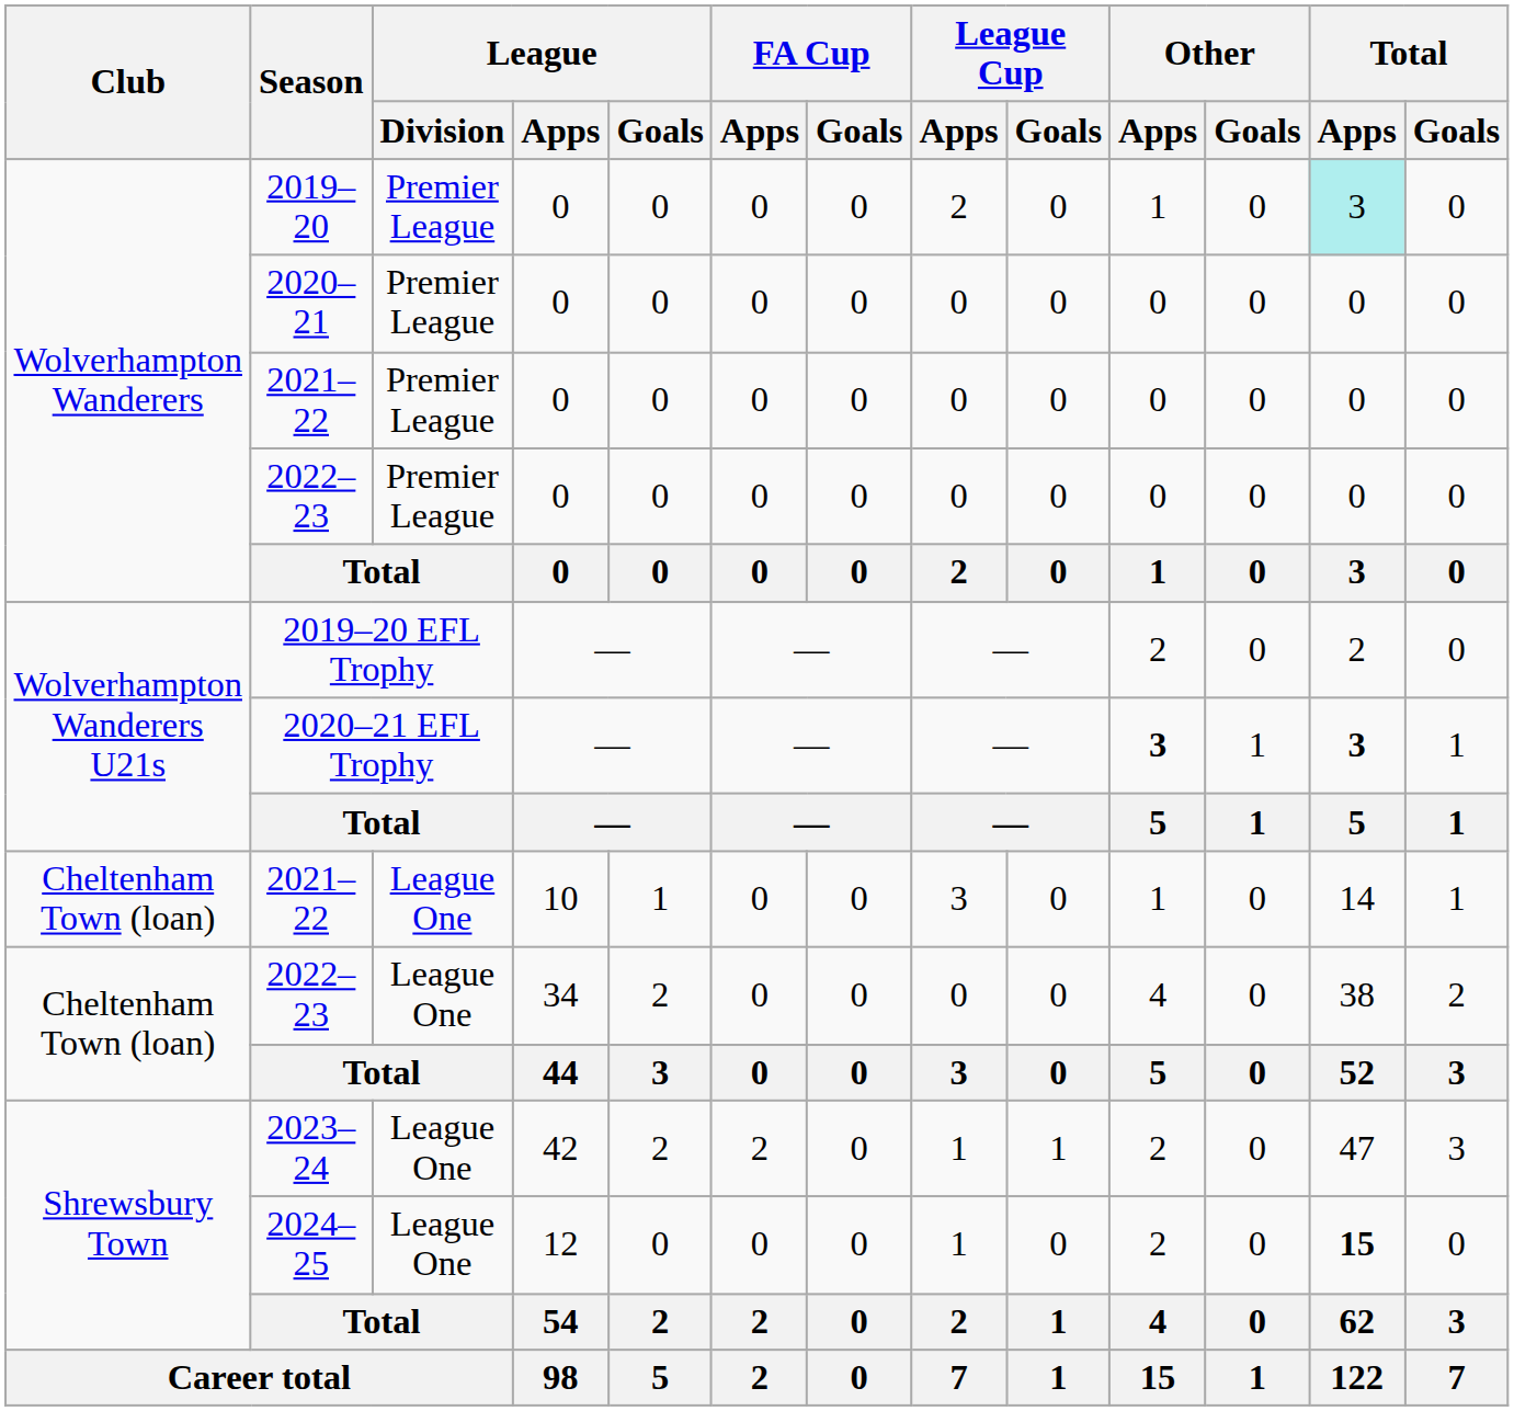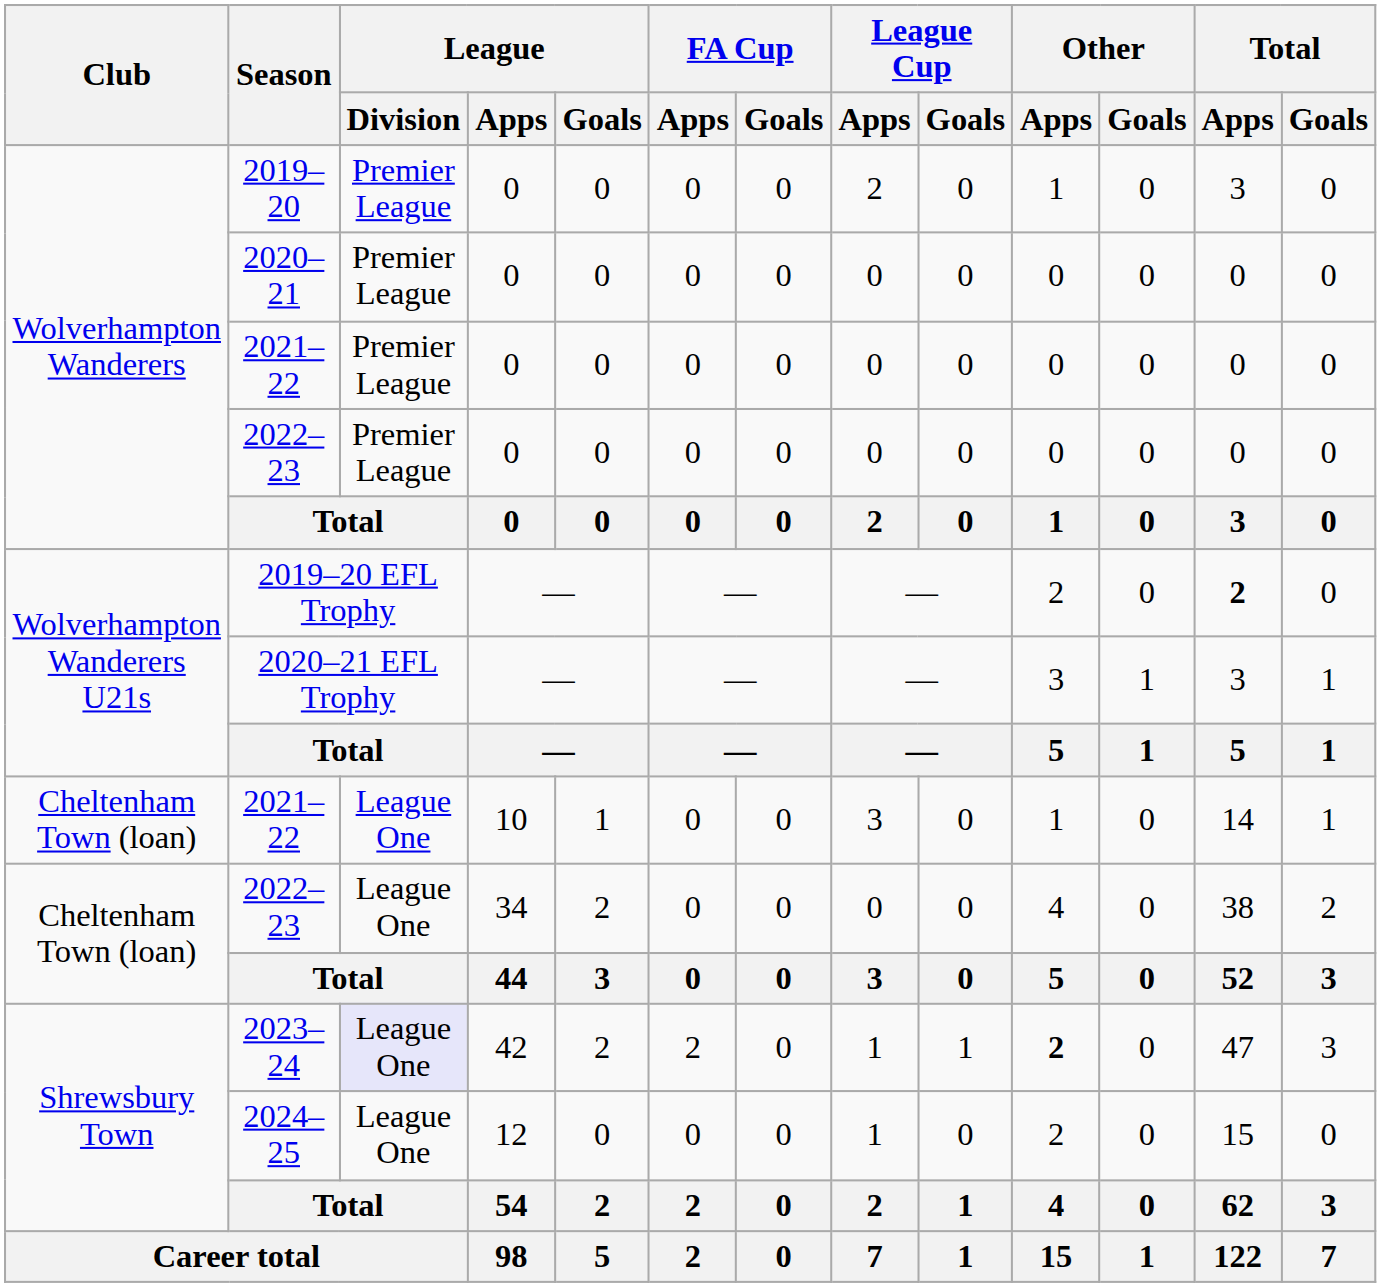2019–20 | Total / Apps: paleturquoise background -> no background
2019–20 EFL Trophy | Total / Apps: normal -> bold
2020–21 EFL Trophy | Other / Apps: bold -> normal
2020–21 EFL Trophy | Total / Apps: bold -> normal
2023–24 | League / Division: no background -> lavender background
2023–24 | Other / Apps: normal -> bold
2024–25 | Total / Apps: bold -> normal
